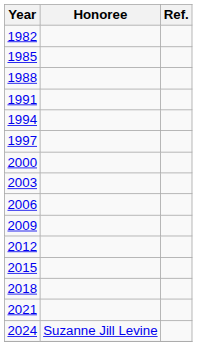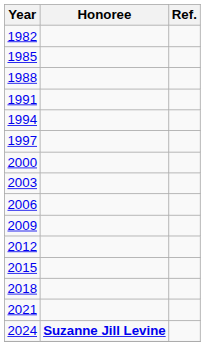2024 | Honoree: normal -> bold
